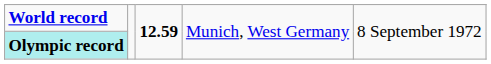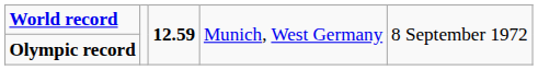Olympic record | column 1: paleturquoise background -> no background
